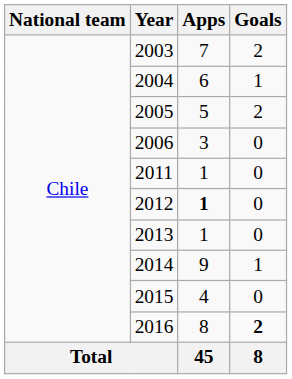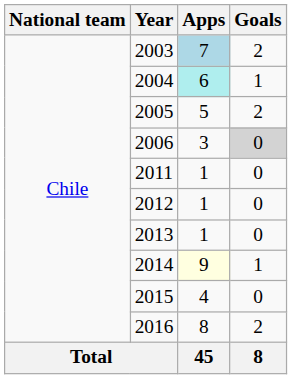2003 | Apps: no background -> lightblue background
2004 | Apps: no background -> paleturquoise background
2006 | Goals: no background -> lightgrey background
2012 | Apps: bold -> normal
2014 | Apps: no background -> lightyellow background
2016 | Goals: bold -> normal
